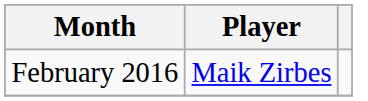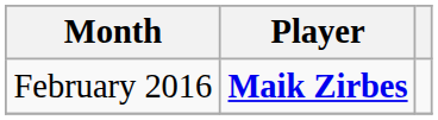February 2016 | Player: normal -> bold
